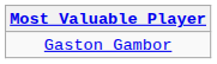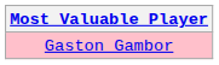row 2 | column 1: no background -> pink background
